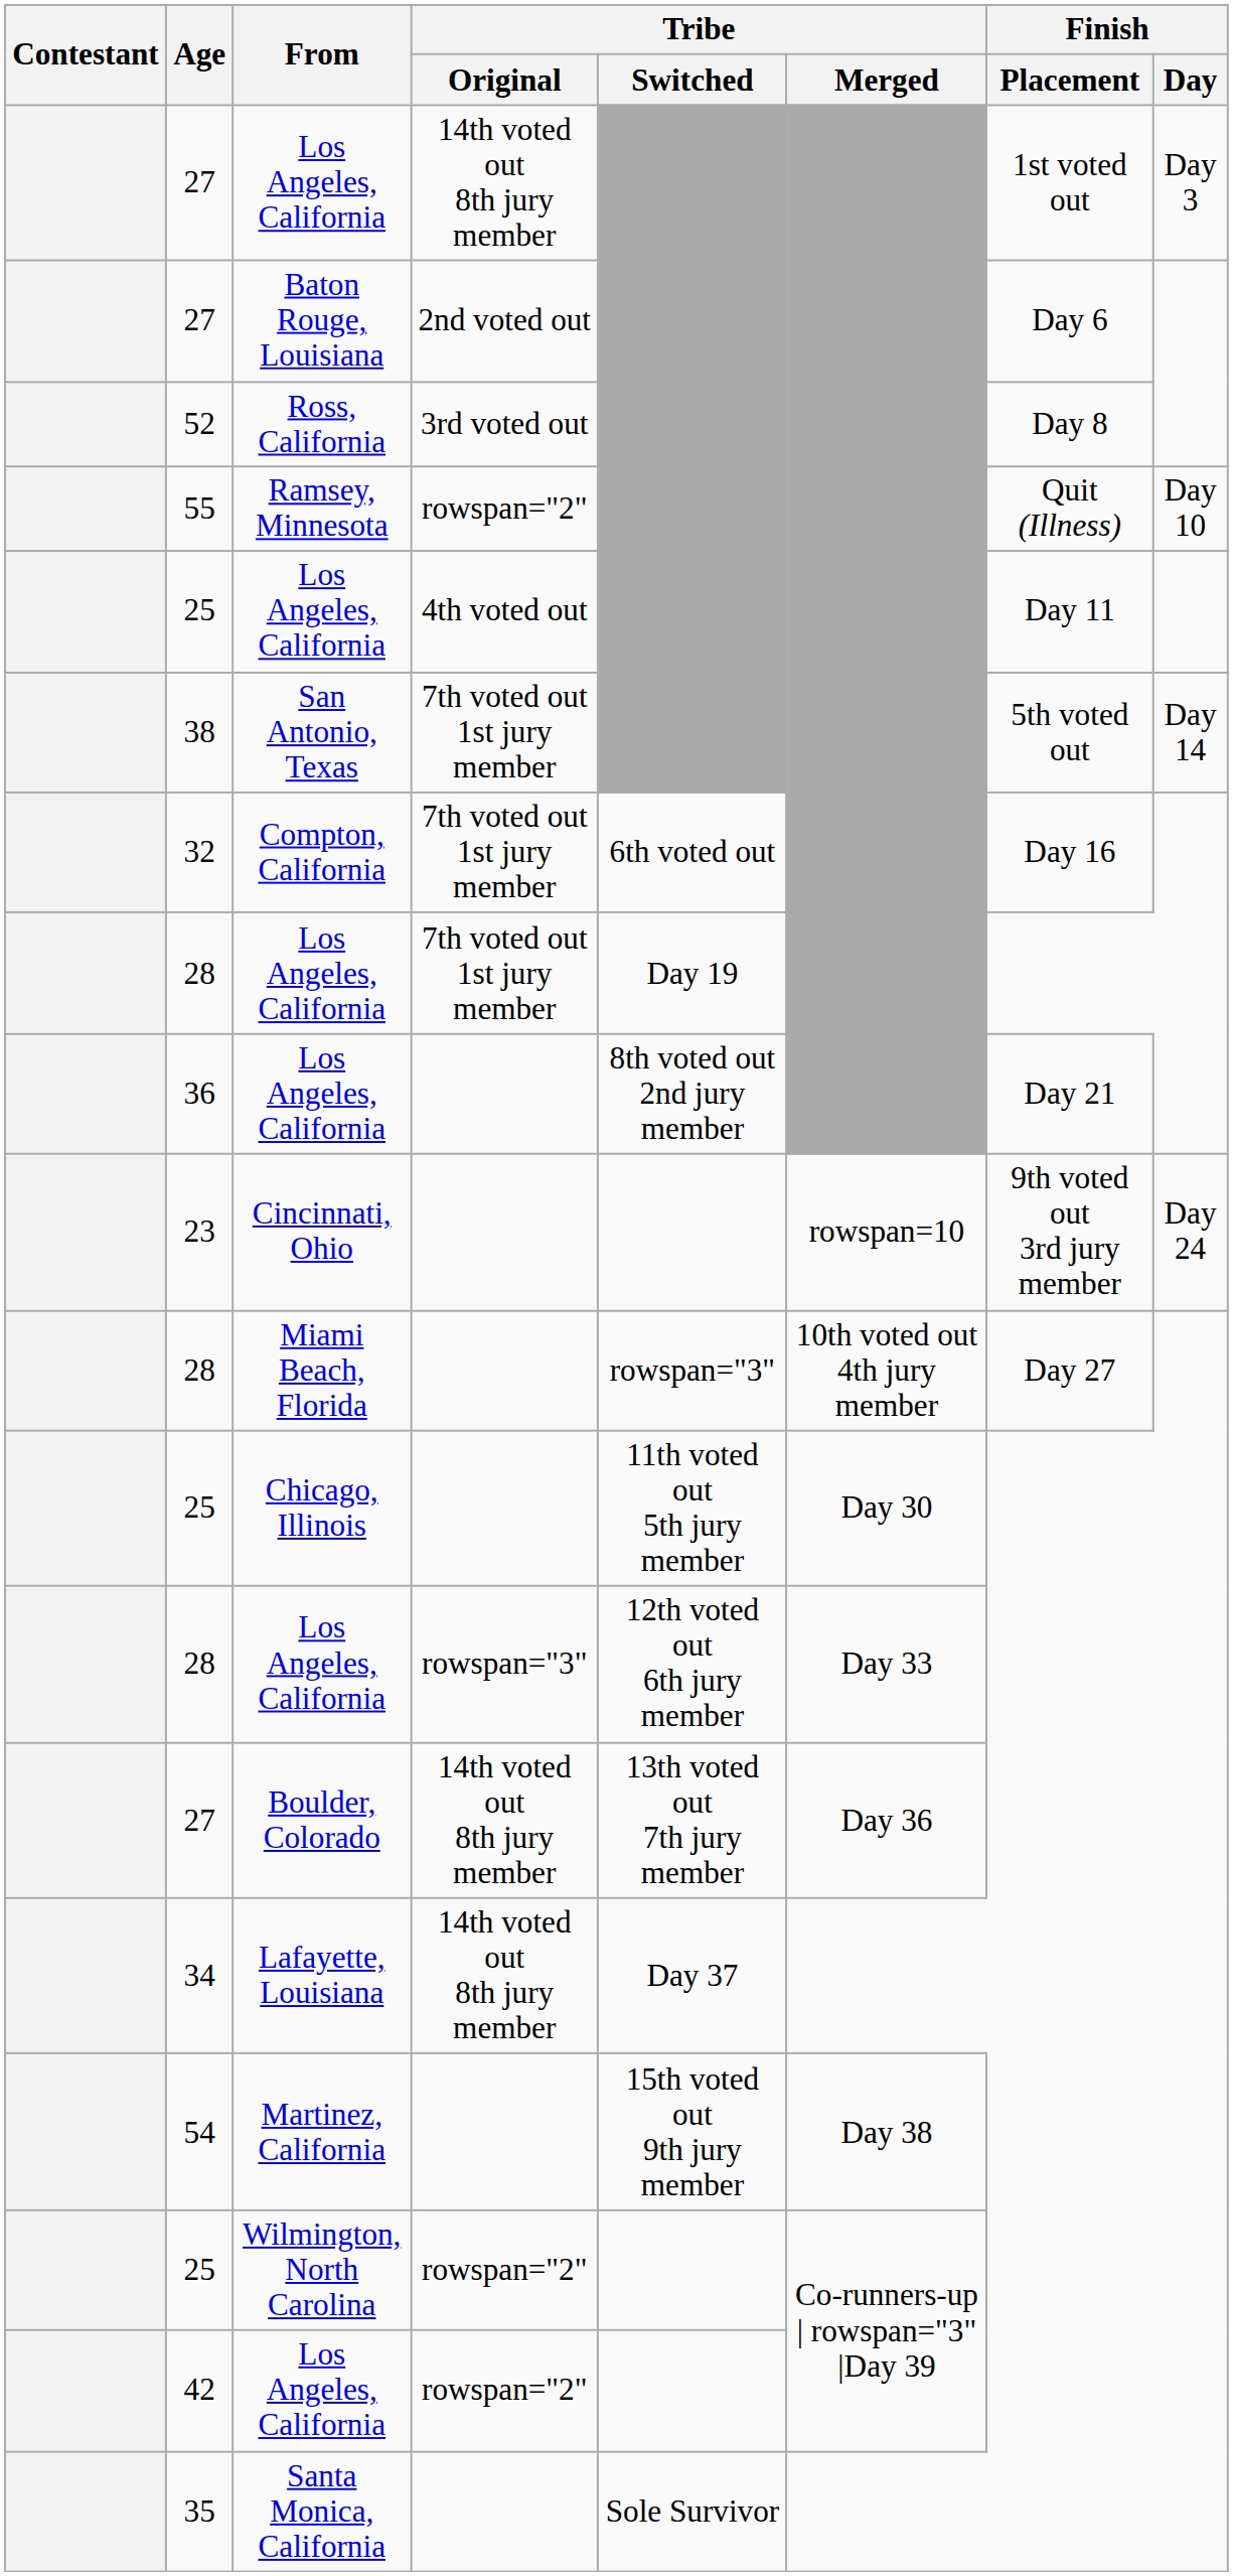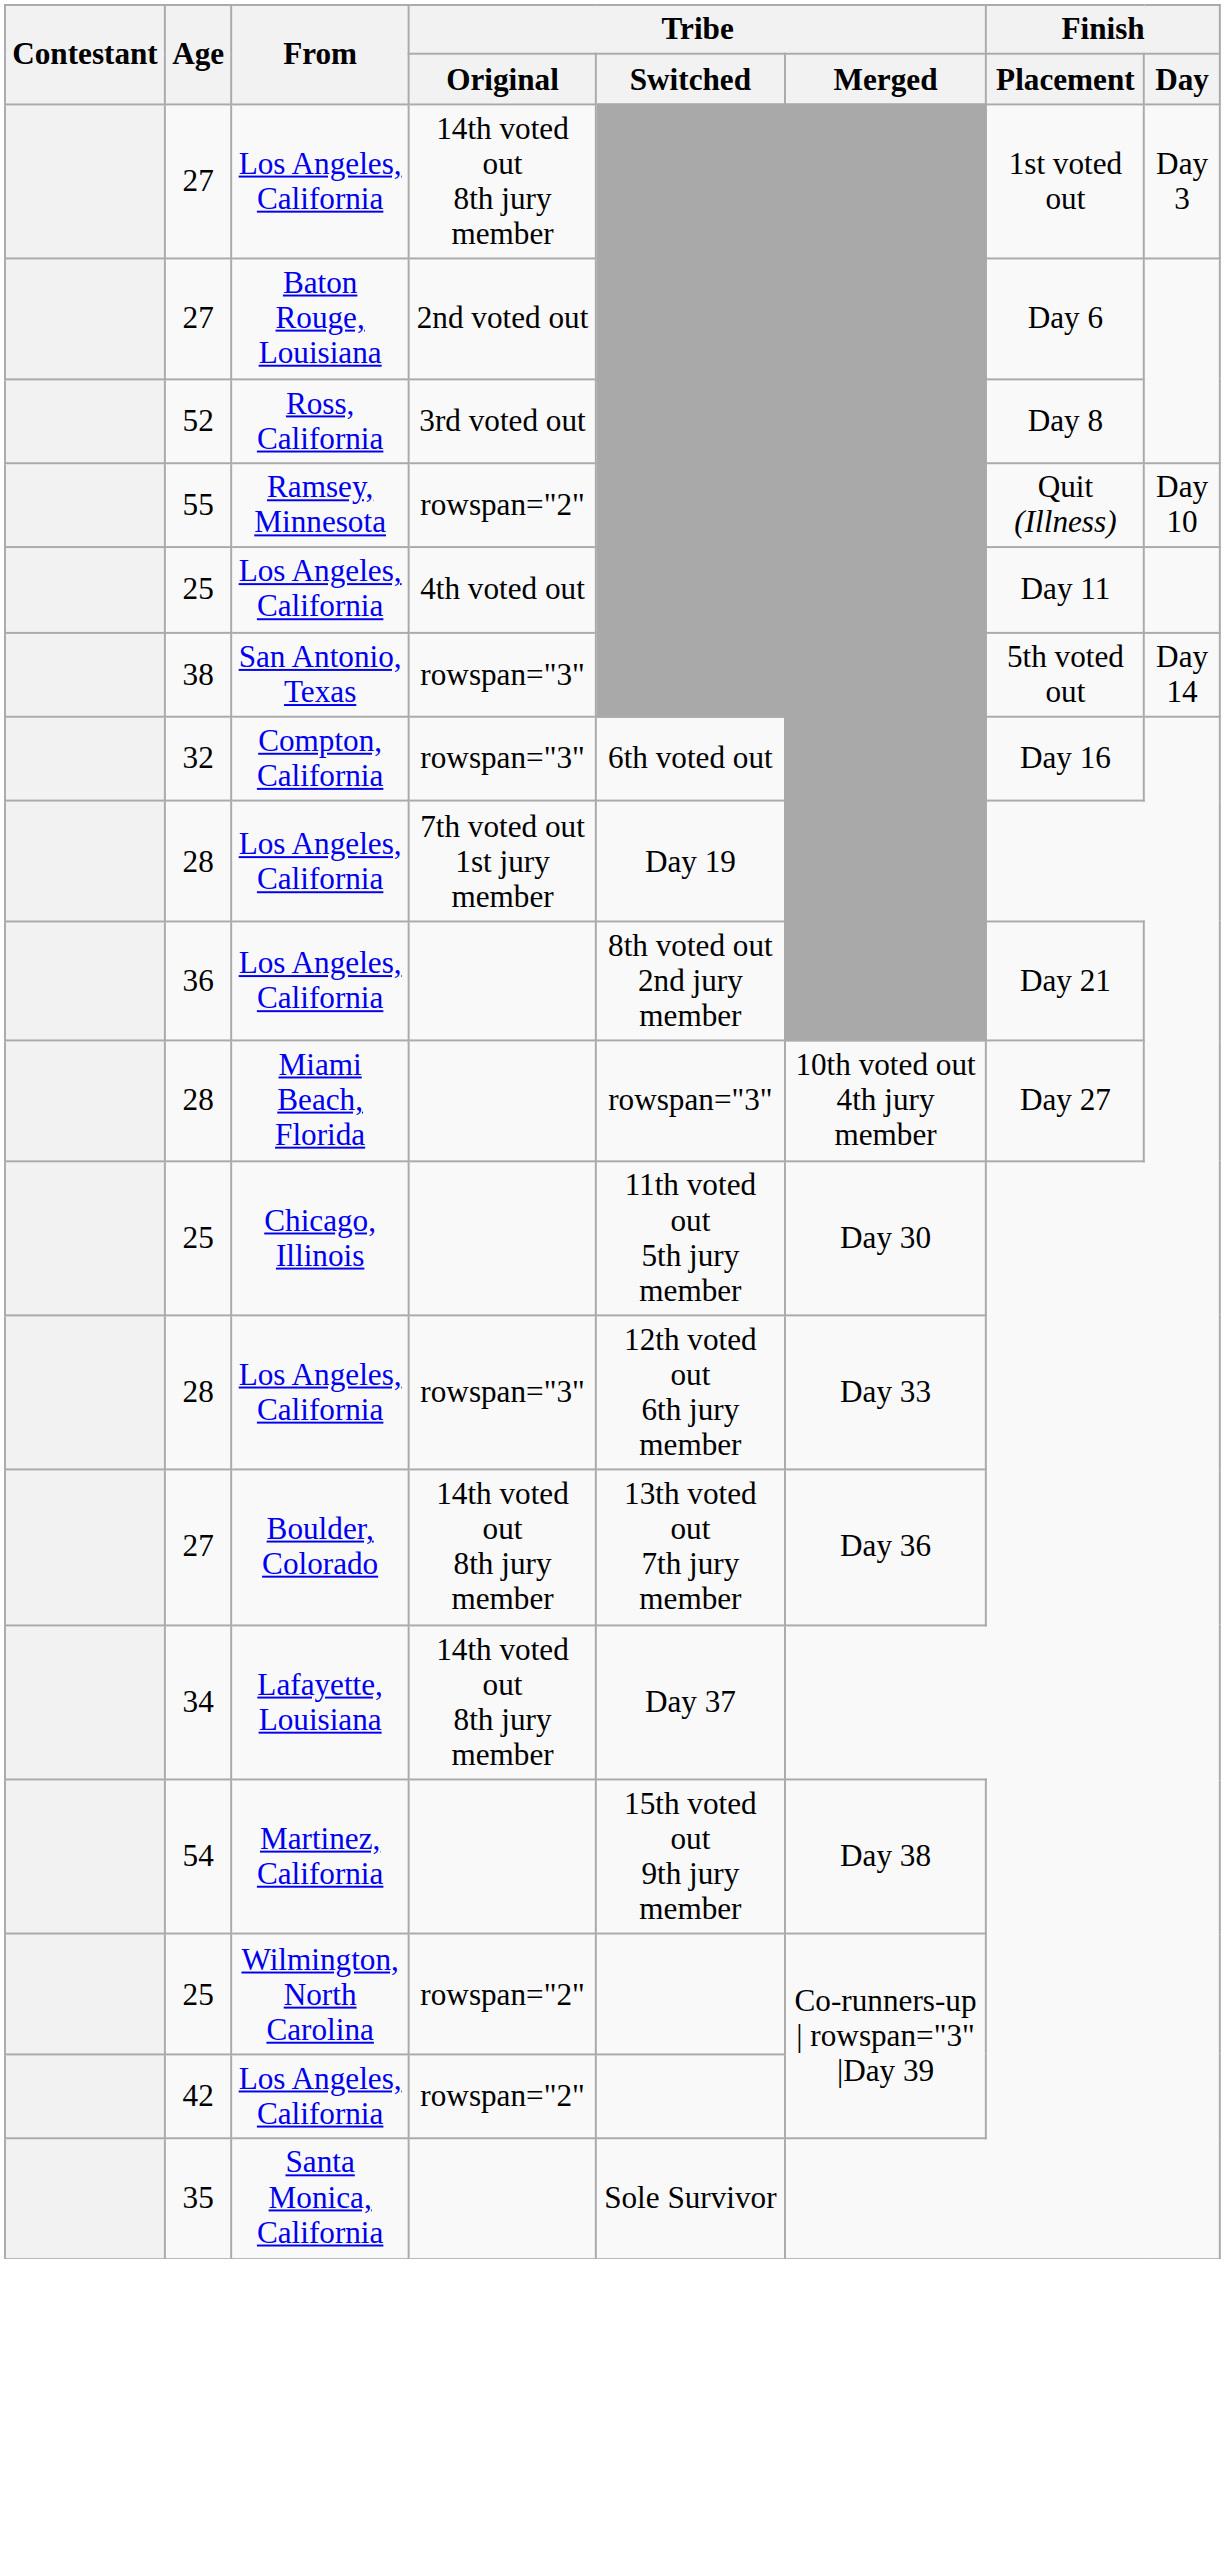San Antonio, Texas | Tribe / Original: 7th voted out 1st jury member -> rowspan="3"
Compton, California | Tribe / Original: 7th voted out 1st jury member -> rowspan="3"
- row: 23 | Cincinnati, Ohio | rowspan=10 | 9th voted out 3rd jury member | Day 24
